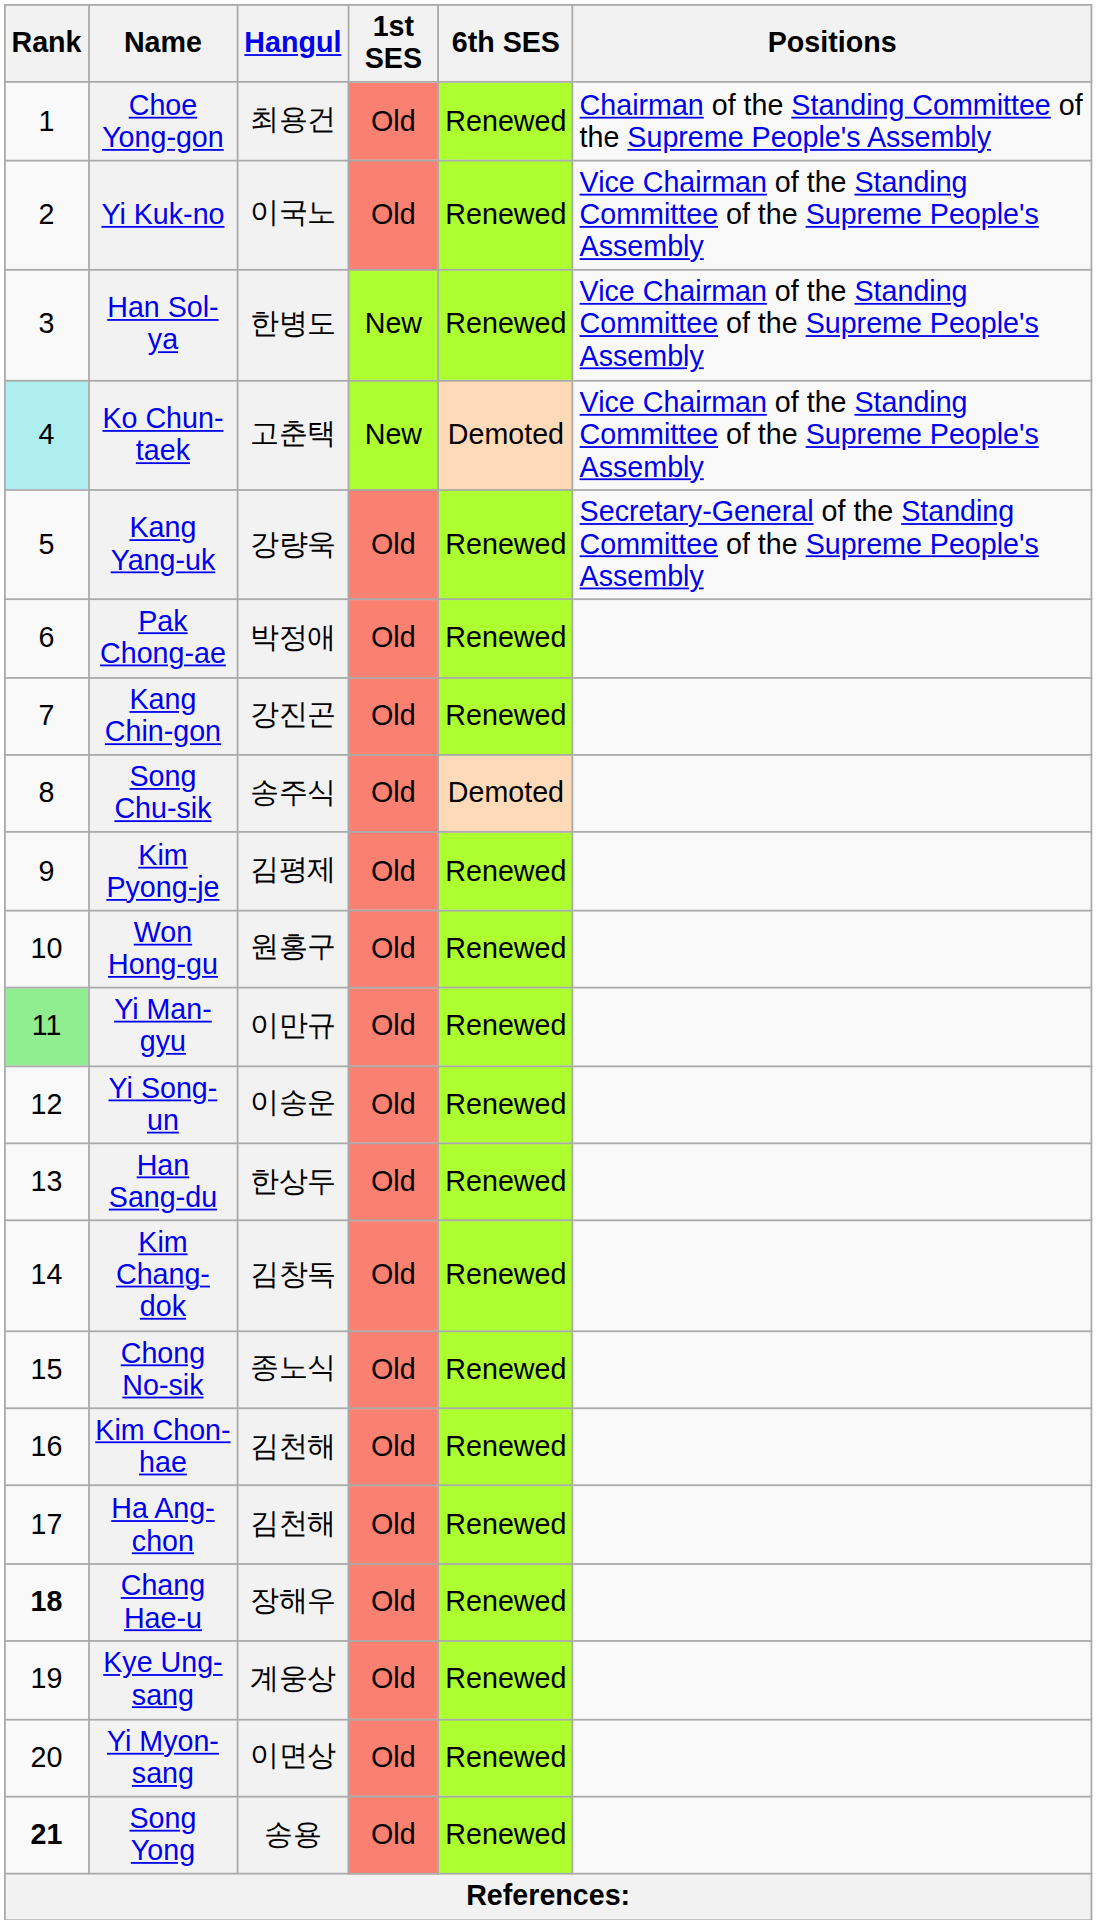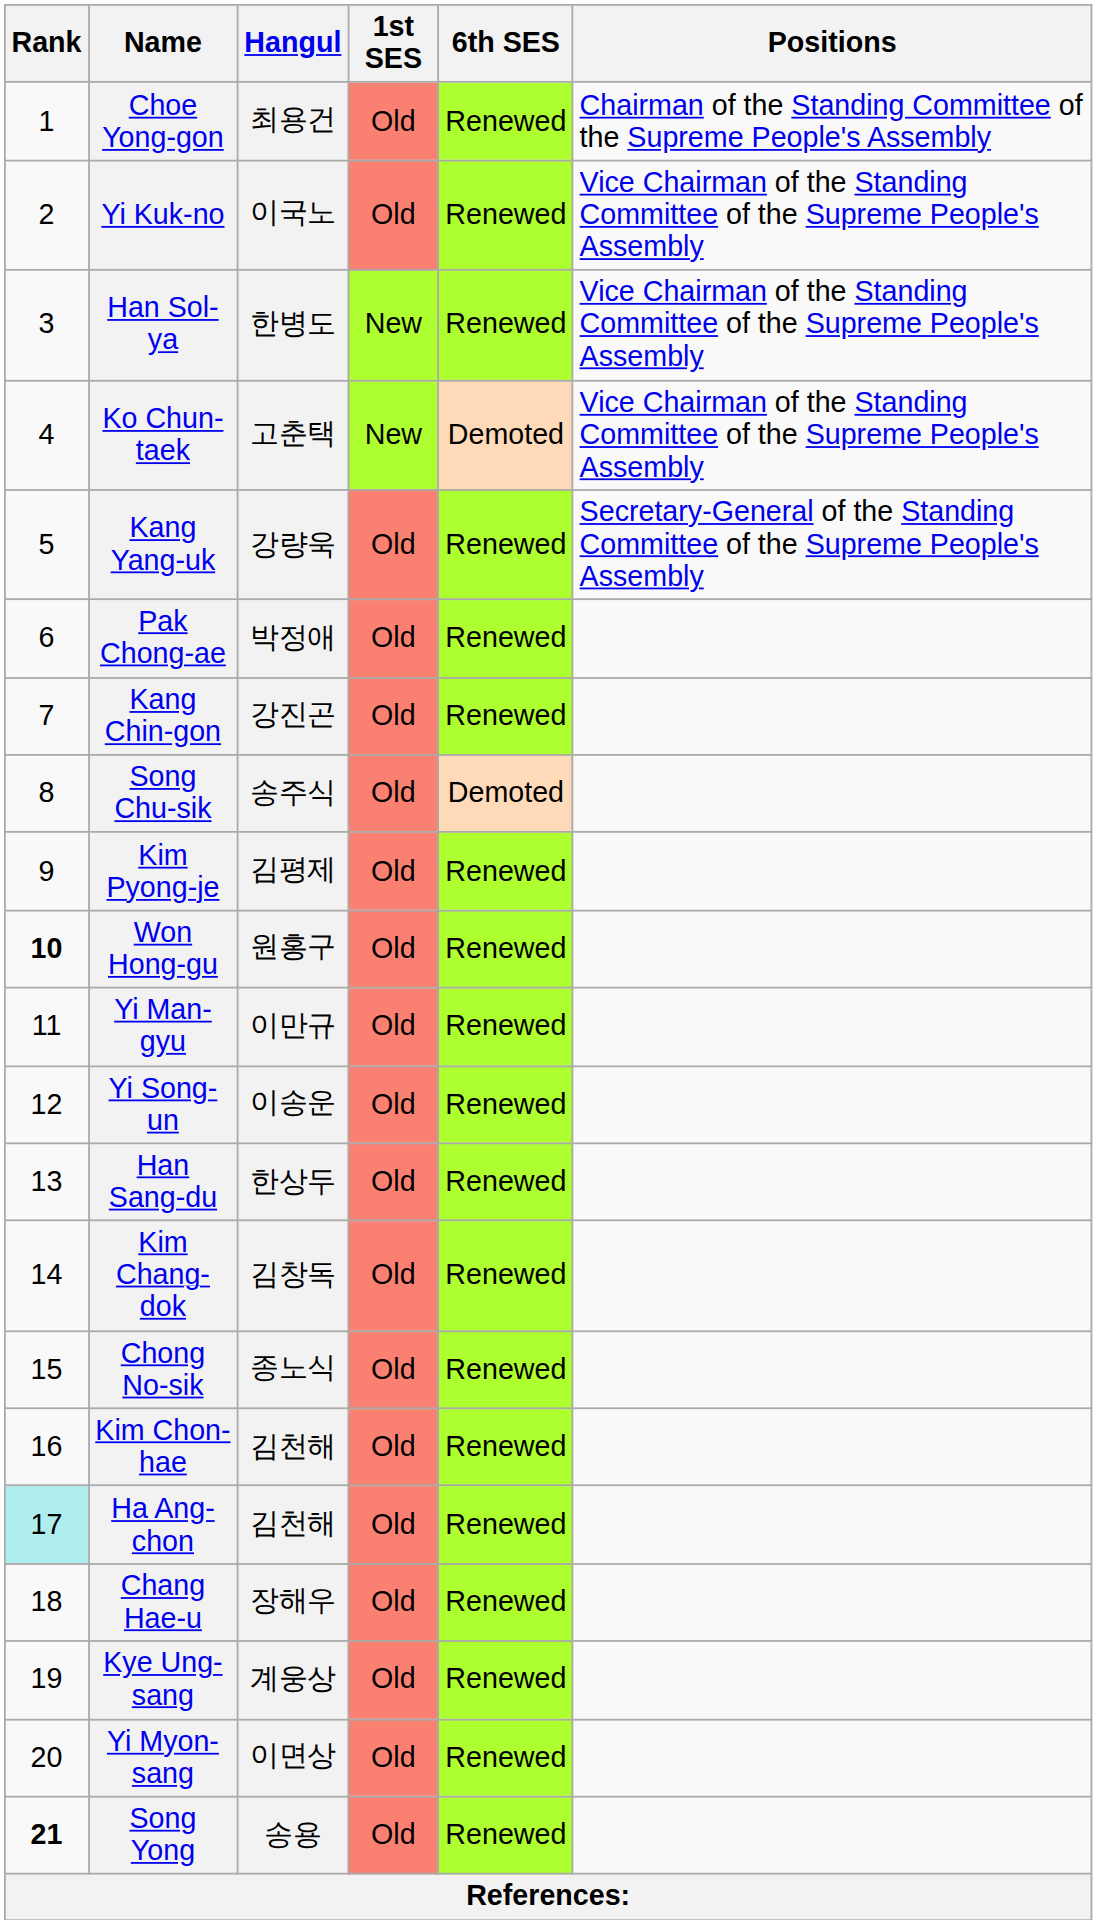Ko Chun-taek | Rank: paleturquoise background -> no background
Won Hong-gu | Rank: normal -> bold
Yi Man-gyu | Rank: lightgreen background -> no background
Ha Ang-chon | Rank: no background -> paleturquoise background
Chang Hae-u | Rank: bold -> normal
